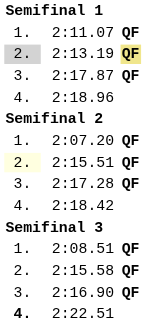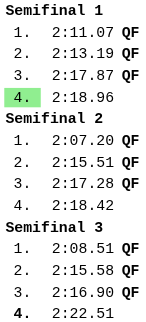2:13.19 | column 1: lightgrey background -> no background
2:13.19 | column 3: khaki background -> no background
2:18.96 | column 1: no background -> lightgreen background
2:15.51 | column 1: lightyellow background -> no background
